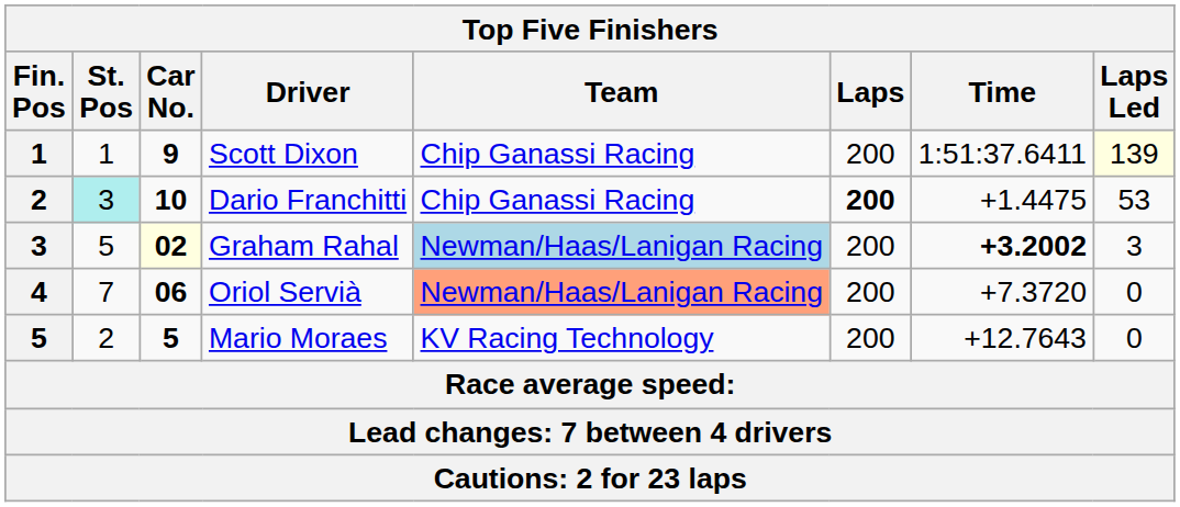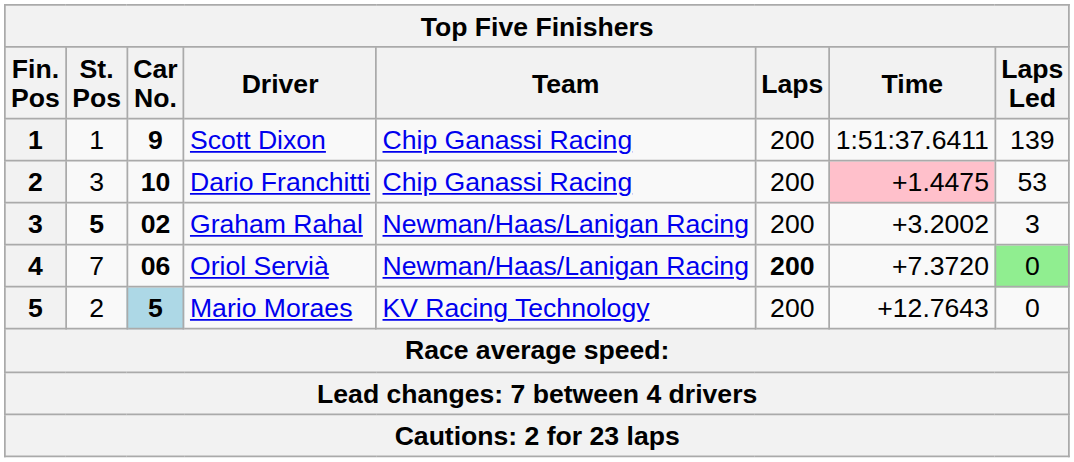Scott Dixon | Laps Led: lightyellow background -> no background
Dario Franchitti | St. Pos: paleturquoise background -> no background
Dario Franchitti | Laps: bold -> normal
Dario Franchitti | Time: no background -> pink background
Graham Rahal | St. Pos: normal -> bold
Graham Rahal | Car No.: lightyellow background -> no background
Graham Rahal | Team: lightblue background -> no background
Graham Rahal | Time: bold -> normal
Oriol Servià | Team: lightsalmon background -> no background
Oriol Servià | Laps: normal -> bold
Oriol Servià | Laps Led: no background -> lightgreen background
Mario Moraes | Car No.: no background -> lightblue background
